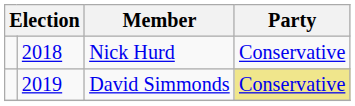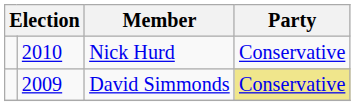Nick Hurd | column 2: 2018 -> 2010
David Simmonds | column 2: 2019 -> 2009
